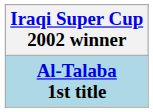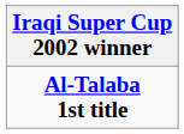row 2 | column 1: lightblue background -> no background
